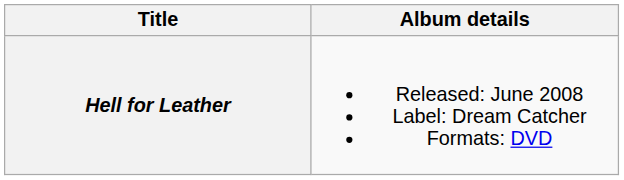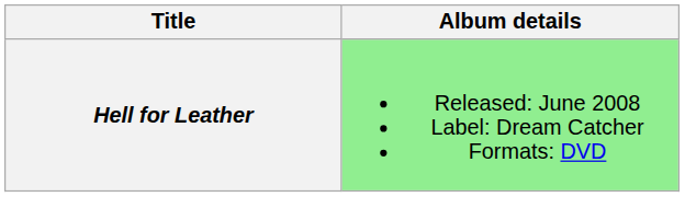Hell for Leather | Album details: no background -> lightgreen background
